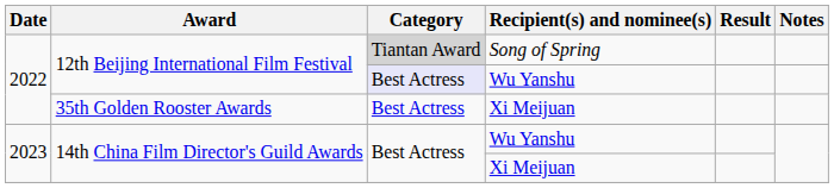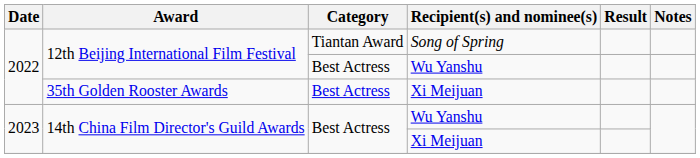12th Beijing International Film Festival / Song of Spring | Category: lightgrey background -> no background
12th Beijing International Film Festival / Wu Yanshu | Category: lavender background -> no background
